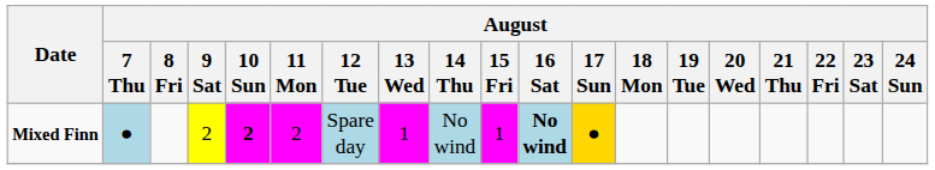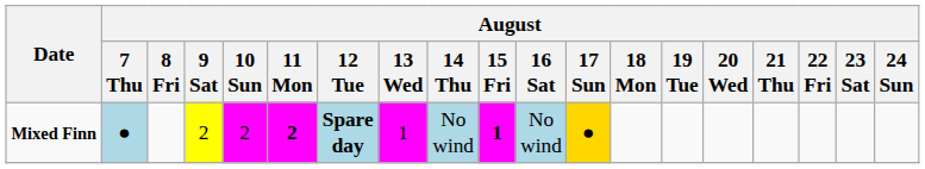Mixed Finn | August / 10 Sun: bold -> normal
Mixed Finn | August / 11 Mon: normal -> bold
Mixed Finn | August / 12 Tue: normal -> bold
Mixed Finn | August / 15 Fri: normal -> bold
Mixed Finn | August / 16 Sat: bold -> normal
